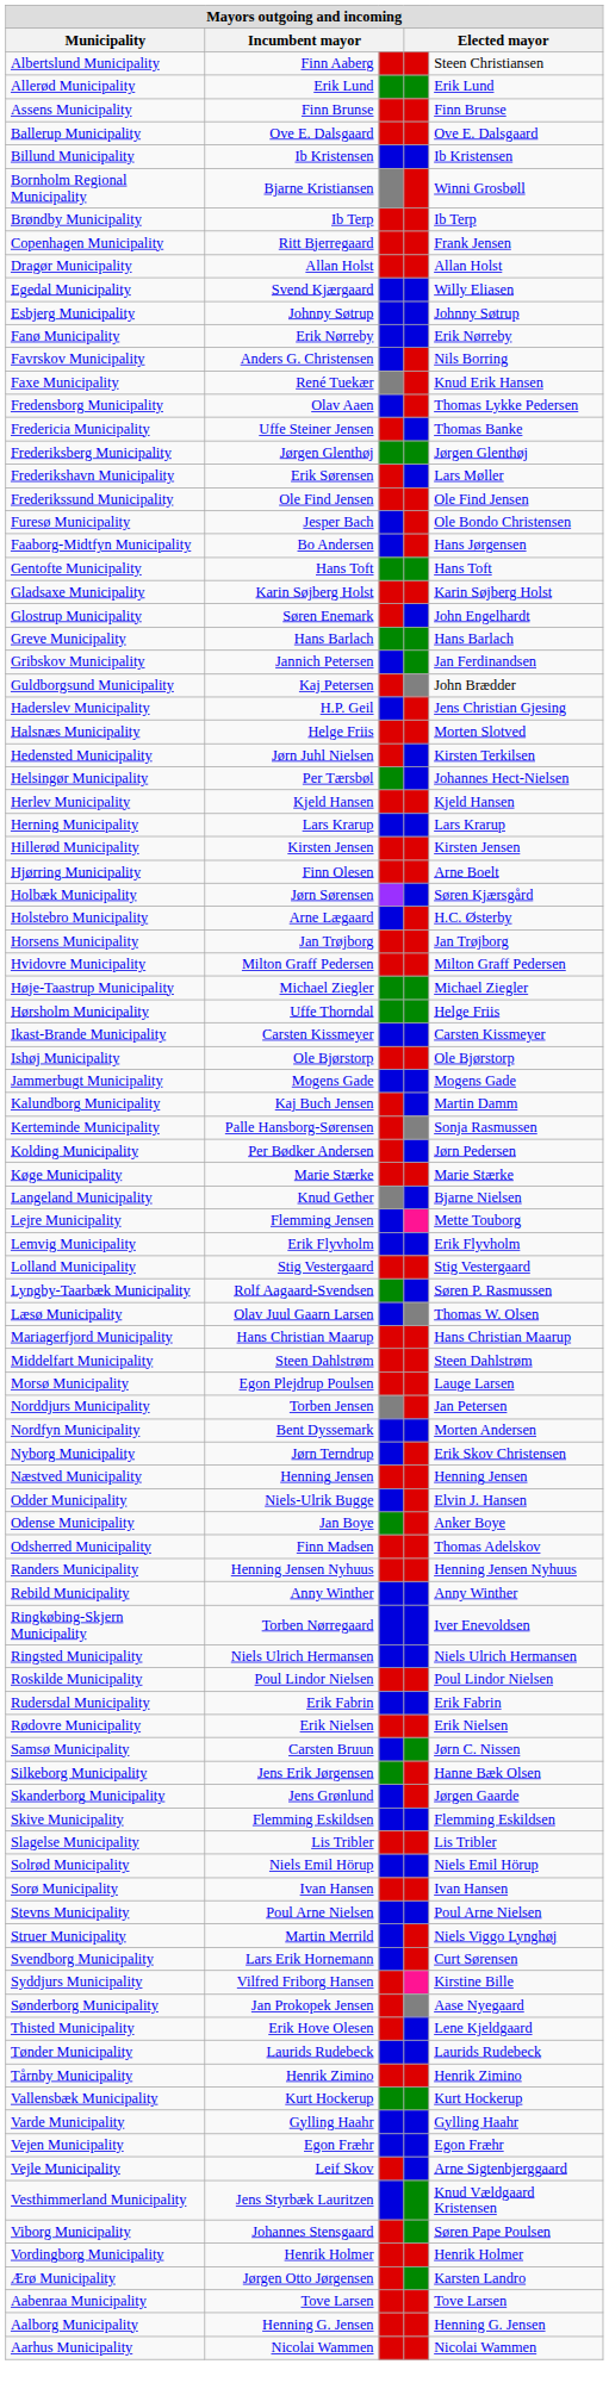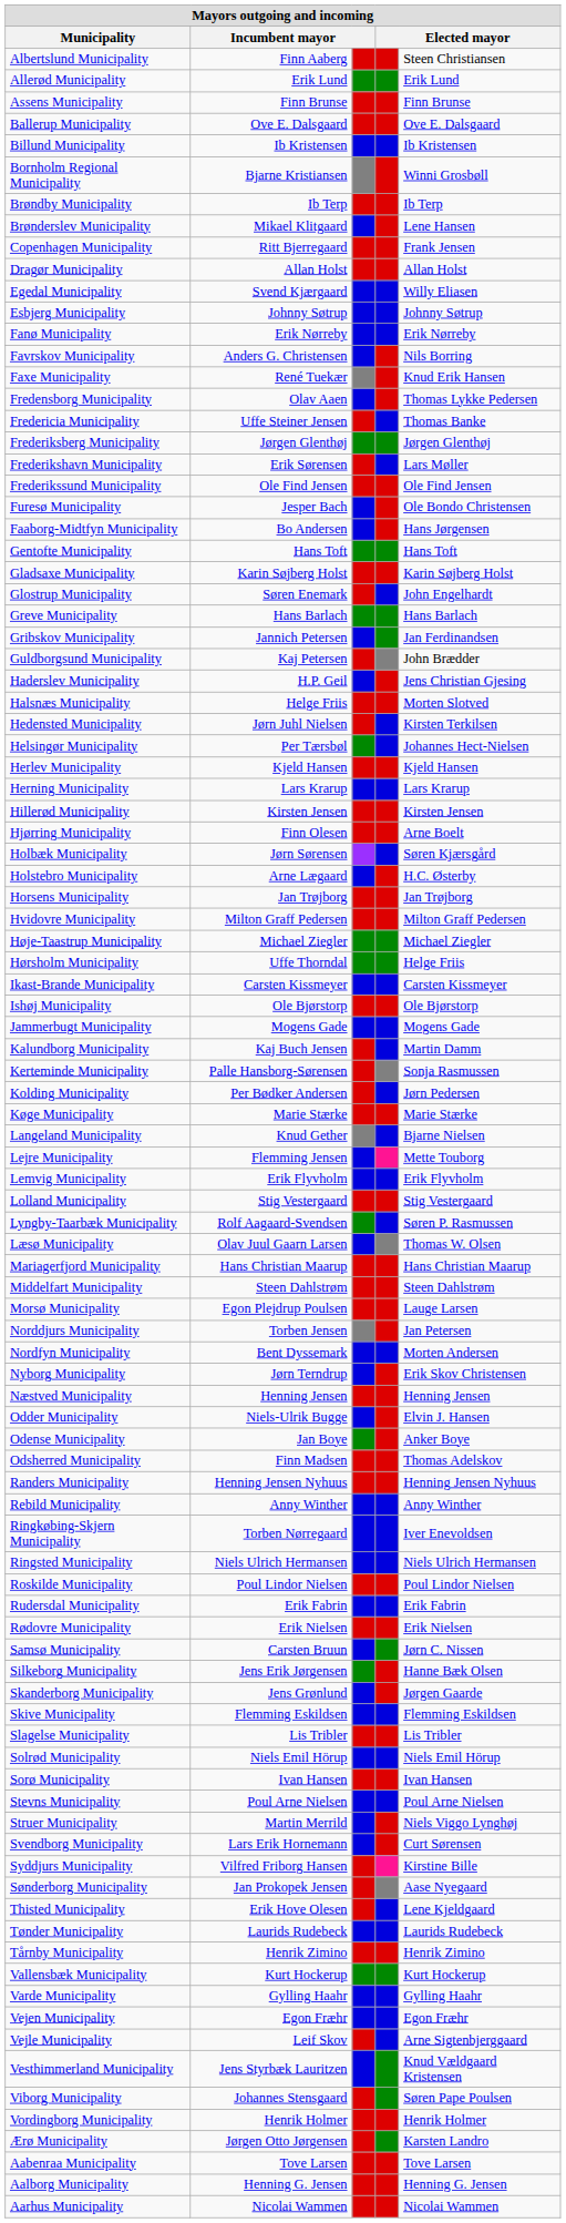+ row: Brønderslev Municipality | Mikael Klitgaard | Lene Hansen
